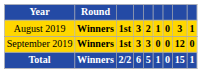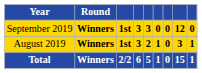rows swapped: August 2019 <-> September 2019
